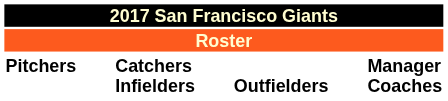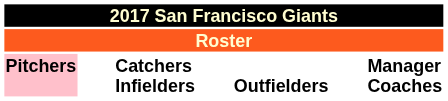Pitchers | column 1: no background -> pink background
